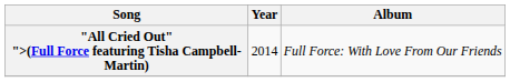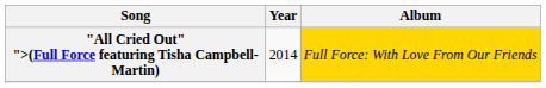row 2 | Album: no background -> gold background
